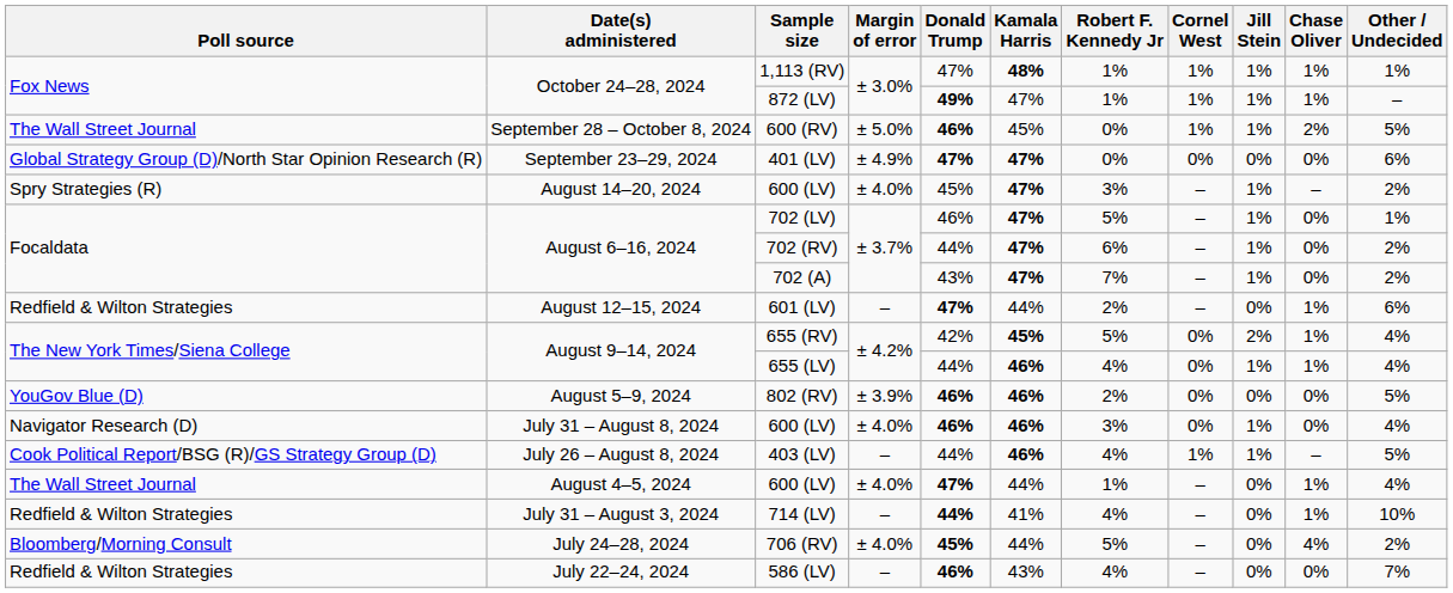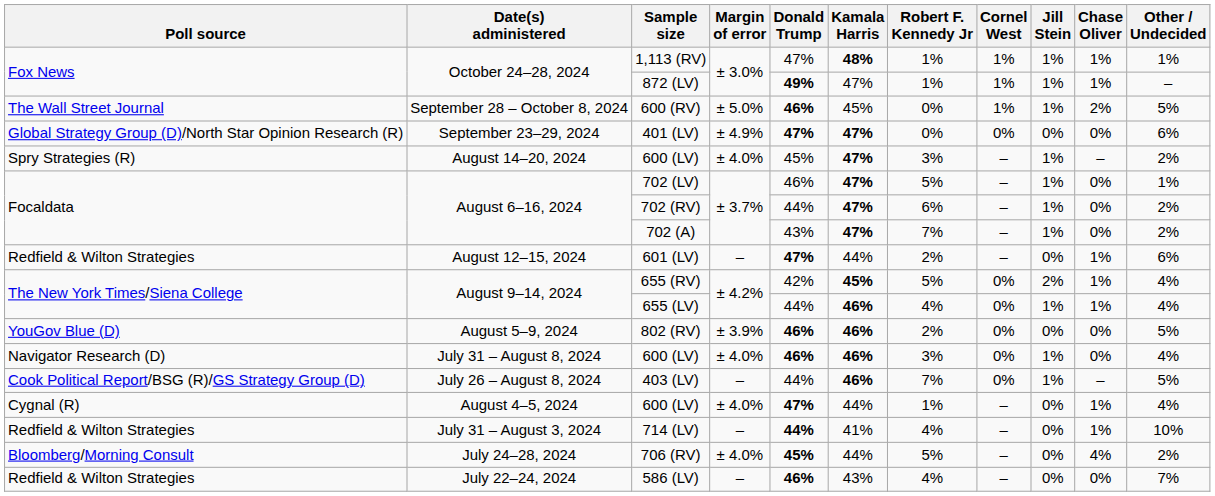403 (LV) | Robert F. Kennedy Jr: 4% -> 7%
403 (LV) | Cornel West: 1% -> 0%
August 4–5, 2024 / 600 (LV) | Poll source: The Wall Street Journal -> Cygnal (R)
